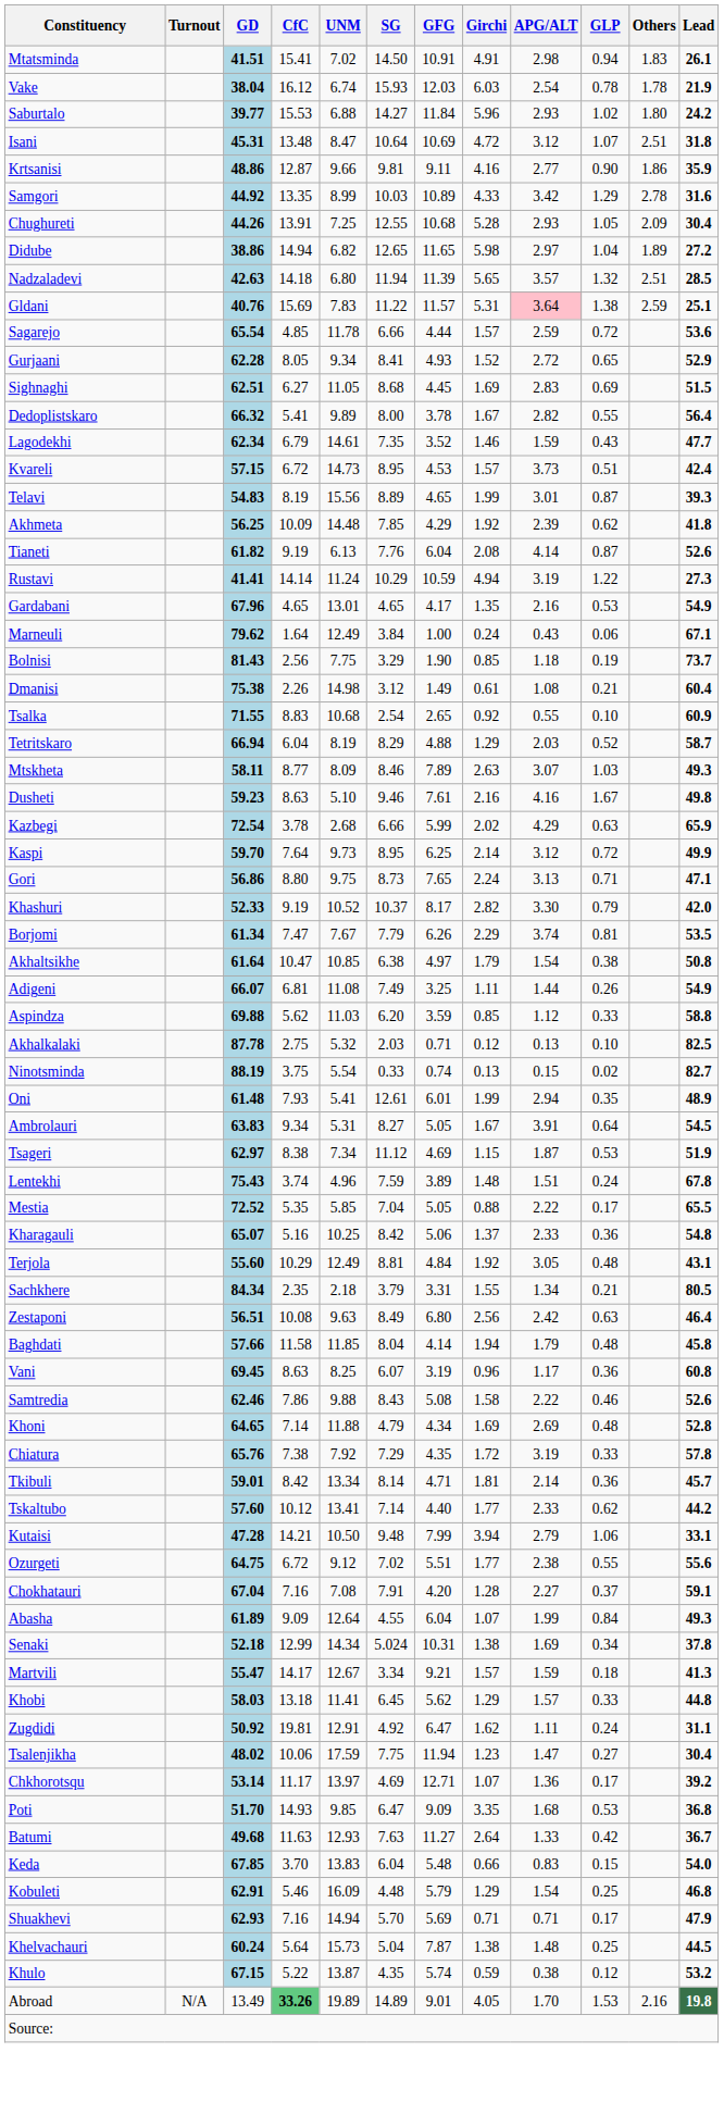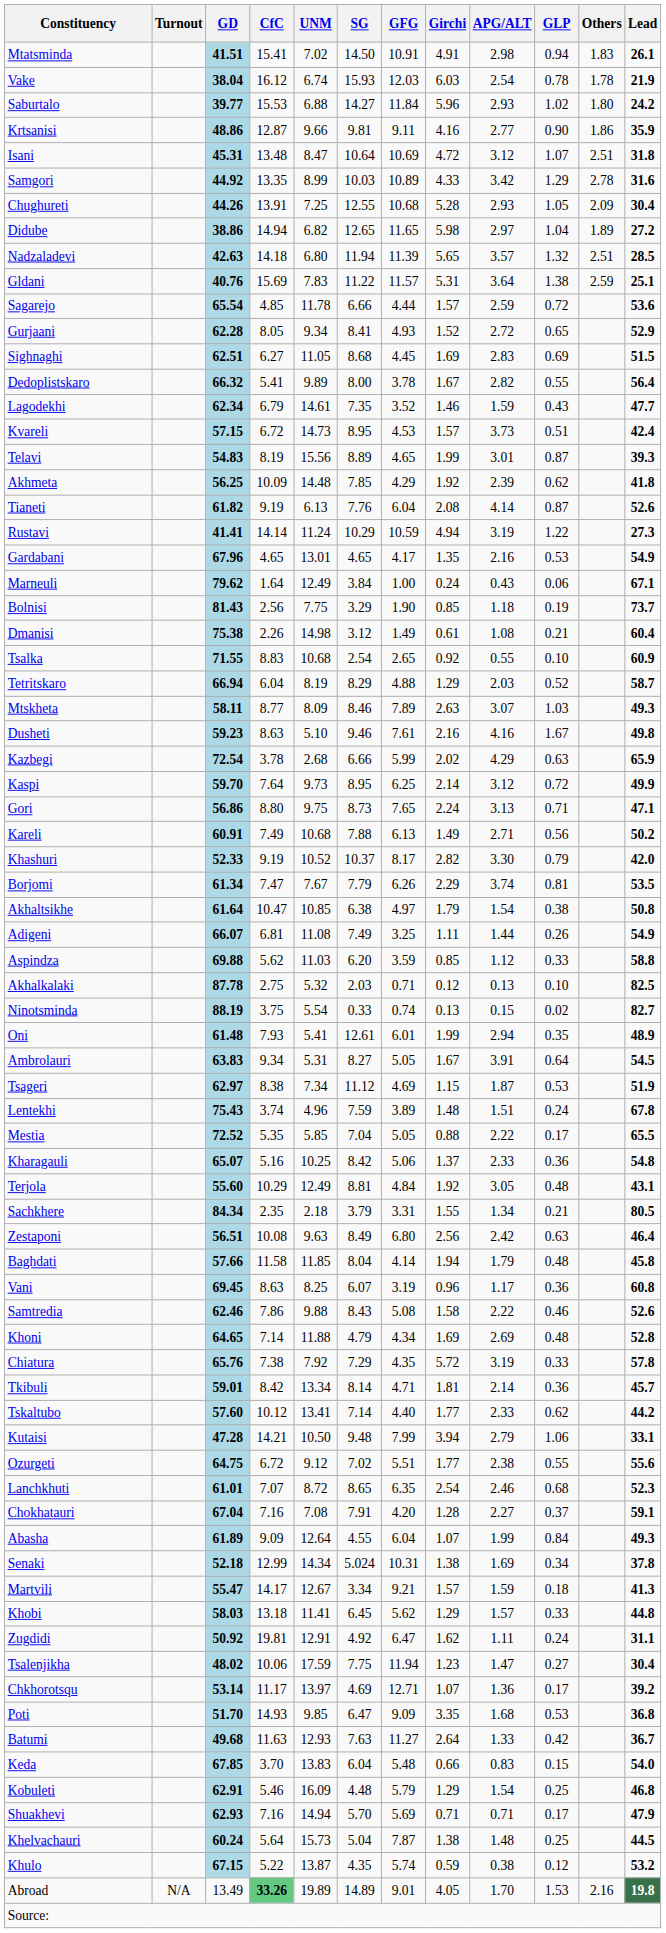rows swapped: Krtsanisi <-> Isani
Gldani | APG/ALT: pink background -> no background
+ row: Kareli | 60.91 | 7.49 | 10.68 | 7.88 | 6.13 | 1.49 | 2.71 | 0.56 | 50.2
Chiatura | Girchi: 1.72 -> 5.72
+ row: Lanchkhuti | 61.01 | 7.07 | 8.72 | 8.65 | 6.35 | 2.54 | 2.46 | 0.68 | 52.3
